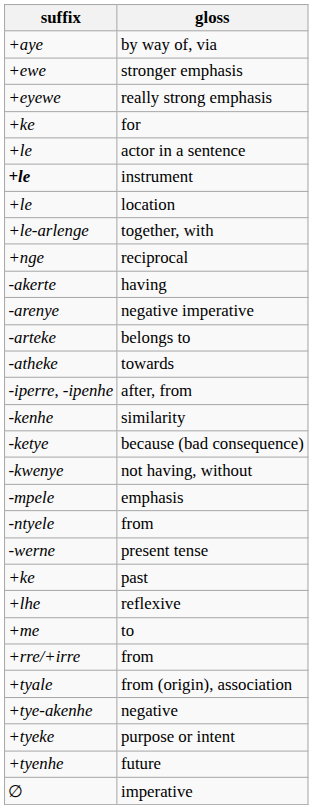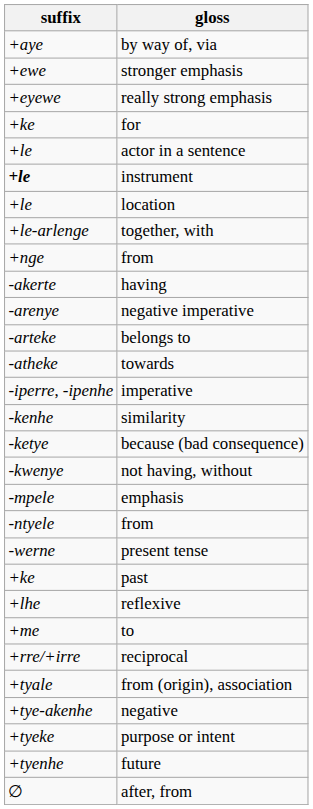row 10 | gloss: reciprocal -> from
row 15 | gloss: after, from -> imperative
row 25 | gloss: from -> reciprocal
row 30 | gloss: imperative -> after, from
